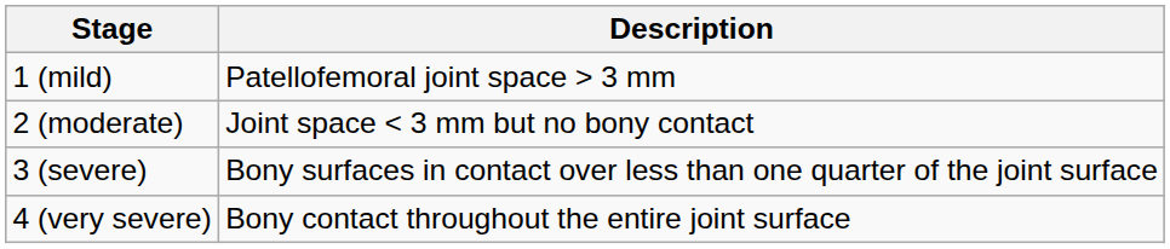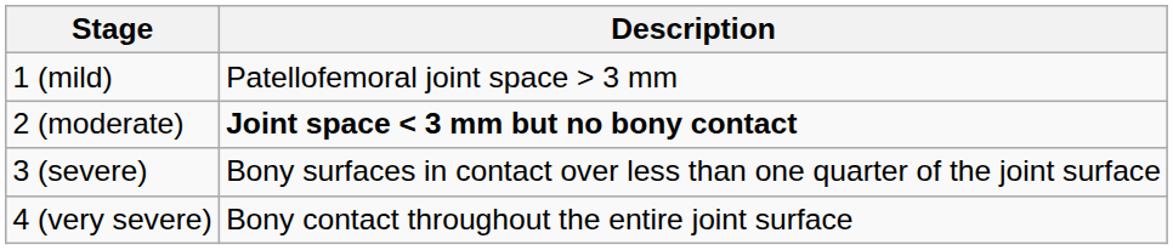2 (moderate) | Description: normal -> bold
